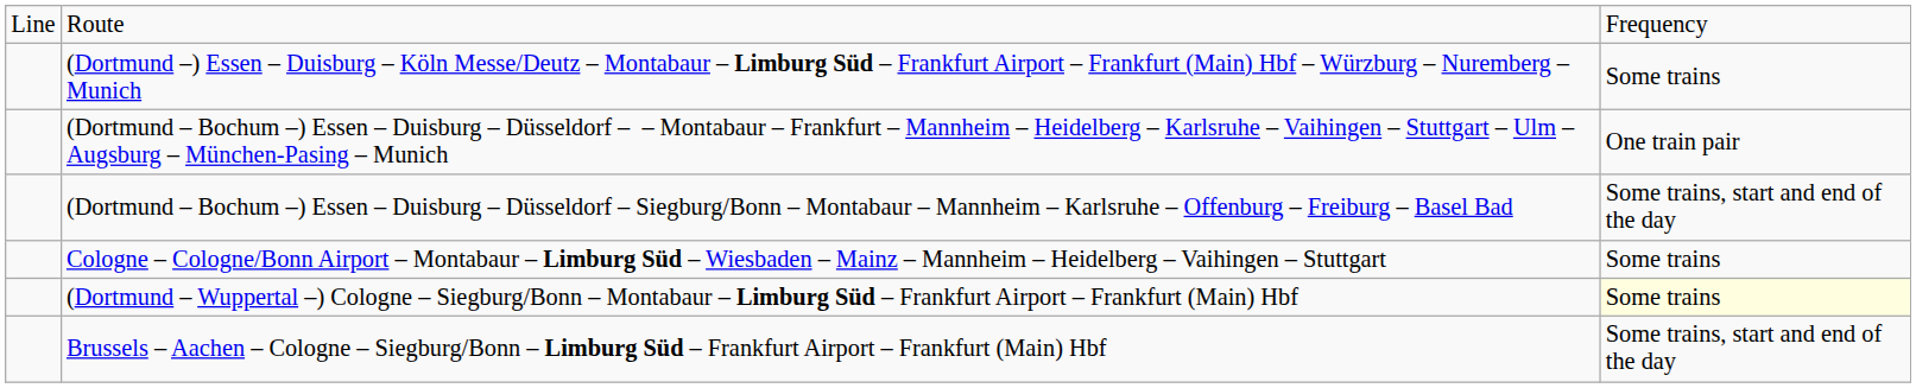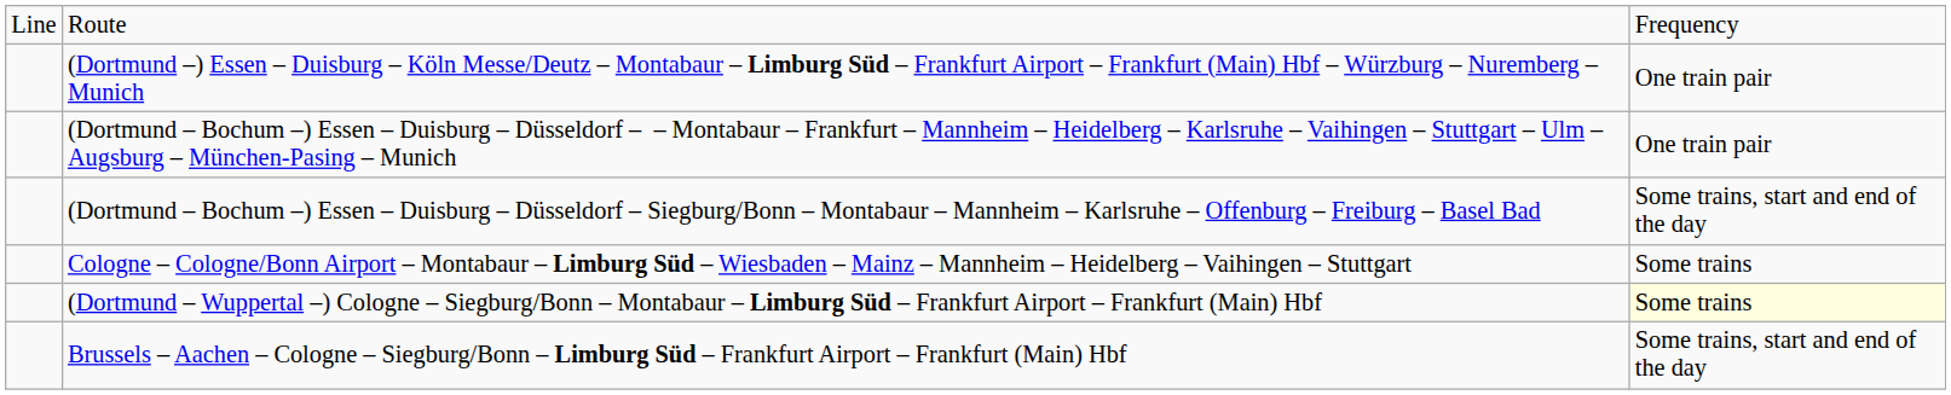row 2 | column 3: Some trains -> One train pair
